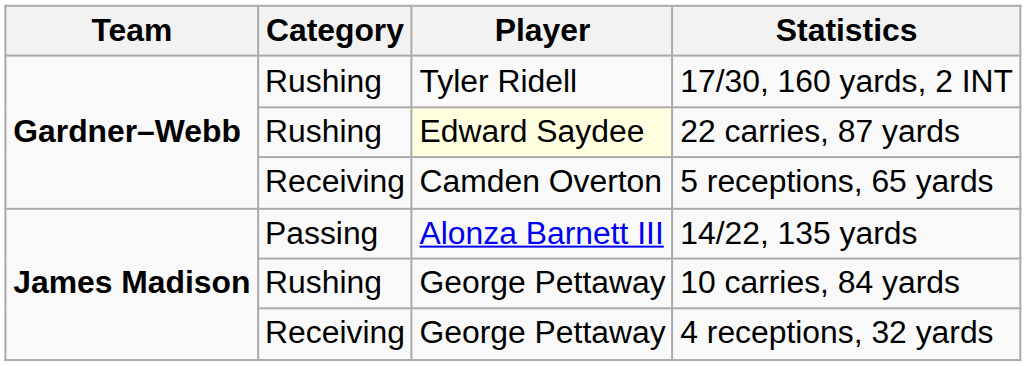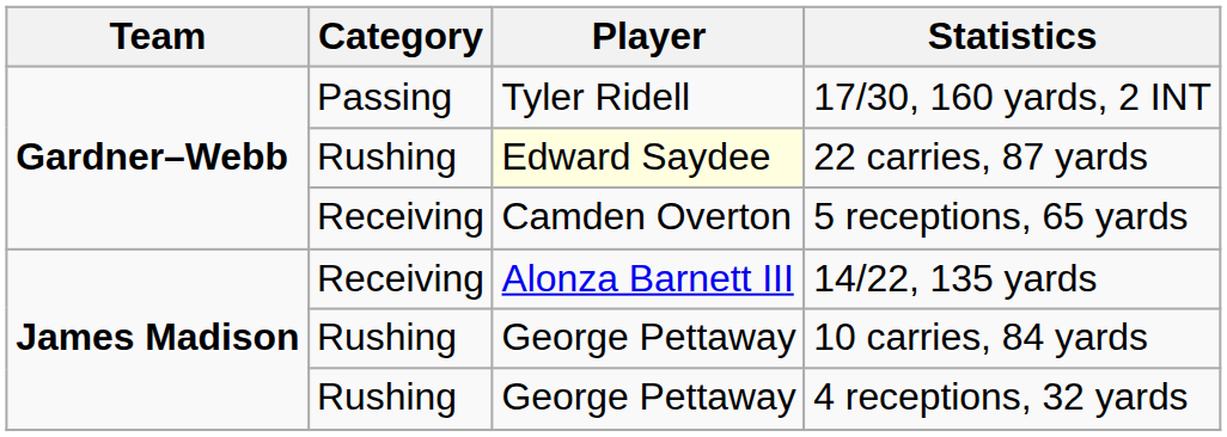17/30, 160 yards, 2 INT | Category: Rushing -> Passing
14/22, 135 yards | Category: Passing -> Receiving
4 receptions, 32 yards | Category: Receiving -> Rushing
